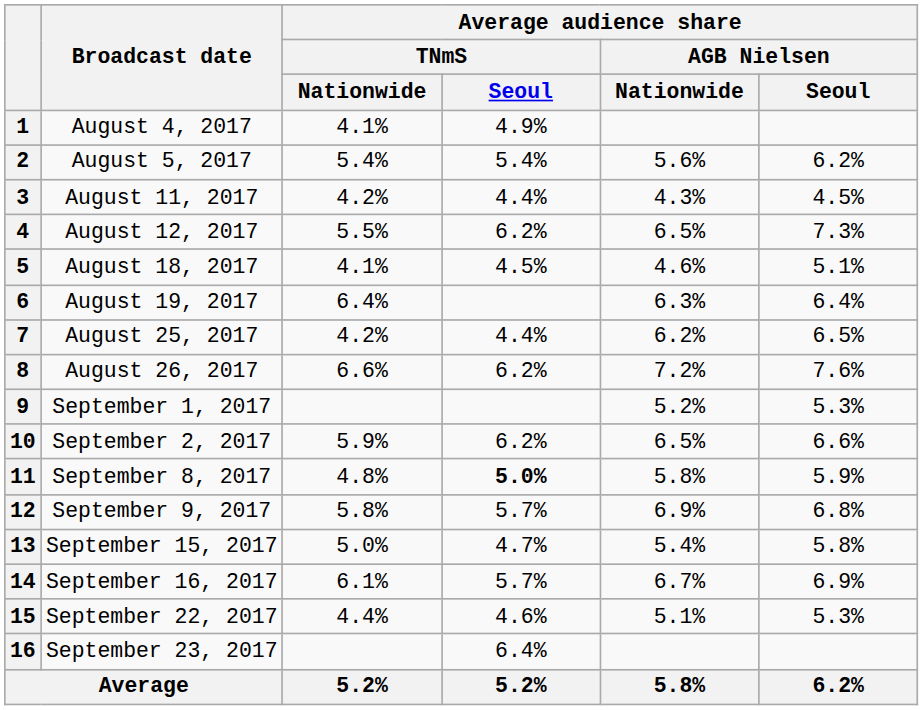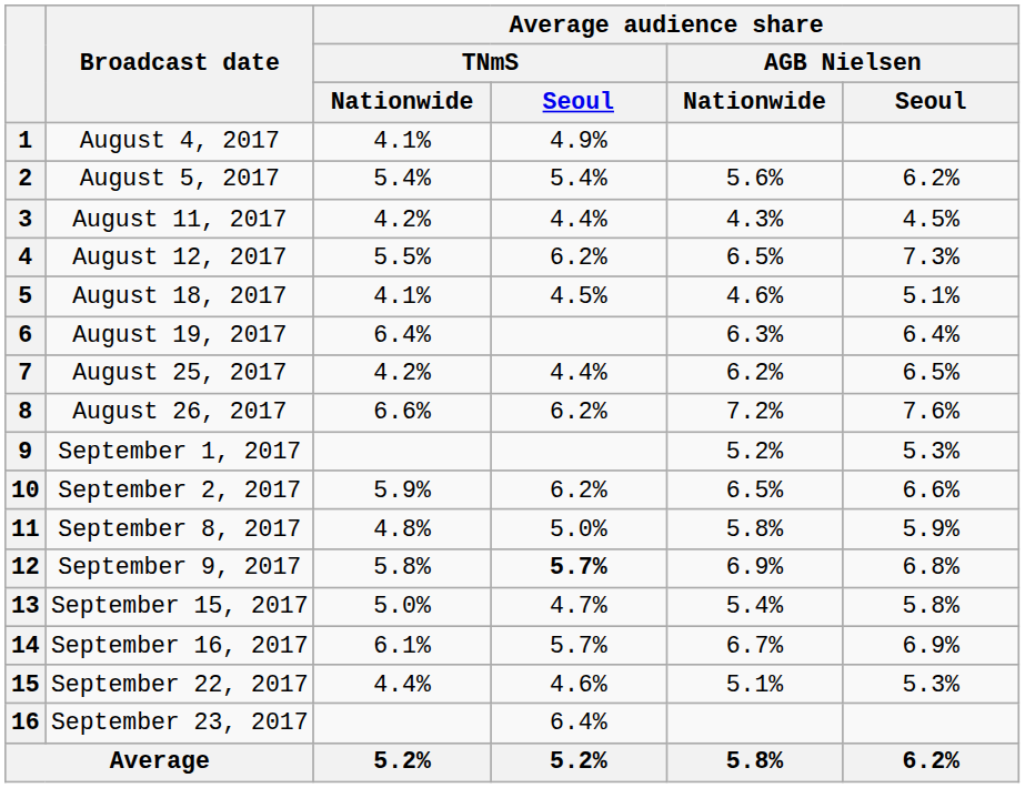11 | Average audience share / TNmS / Seoul: bold -> normal
12 | Average audience share / TNmS / Seoul: normal -> bold
